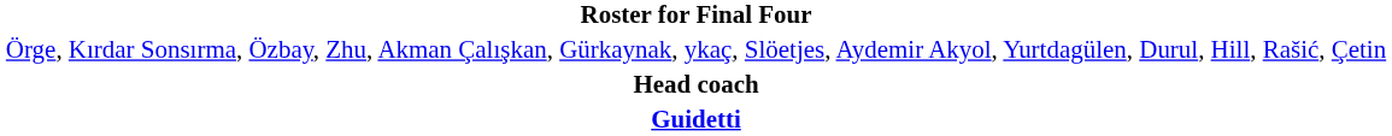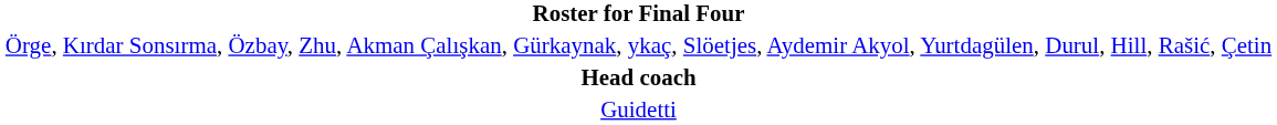row 4 | column 1: bold -> normal
